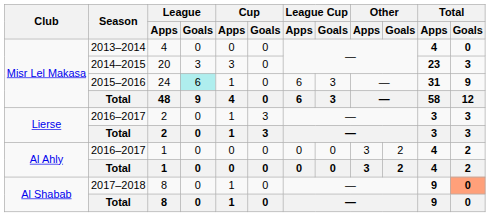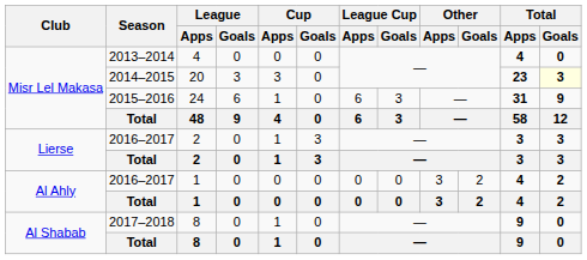20 | Total / Goals: no background -> lightyellow background
24 | League / Goals: paleturquoise background -> no background
2017–2018 / 8 | Total / Goals: lightsalmon background -> no background
